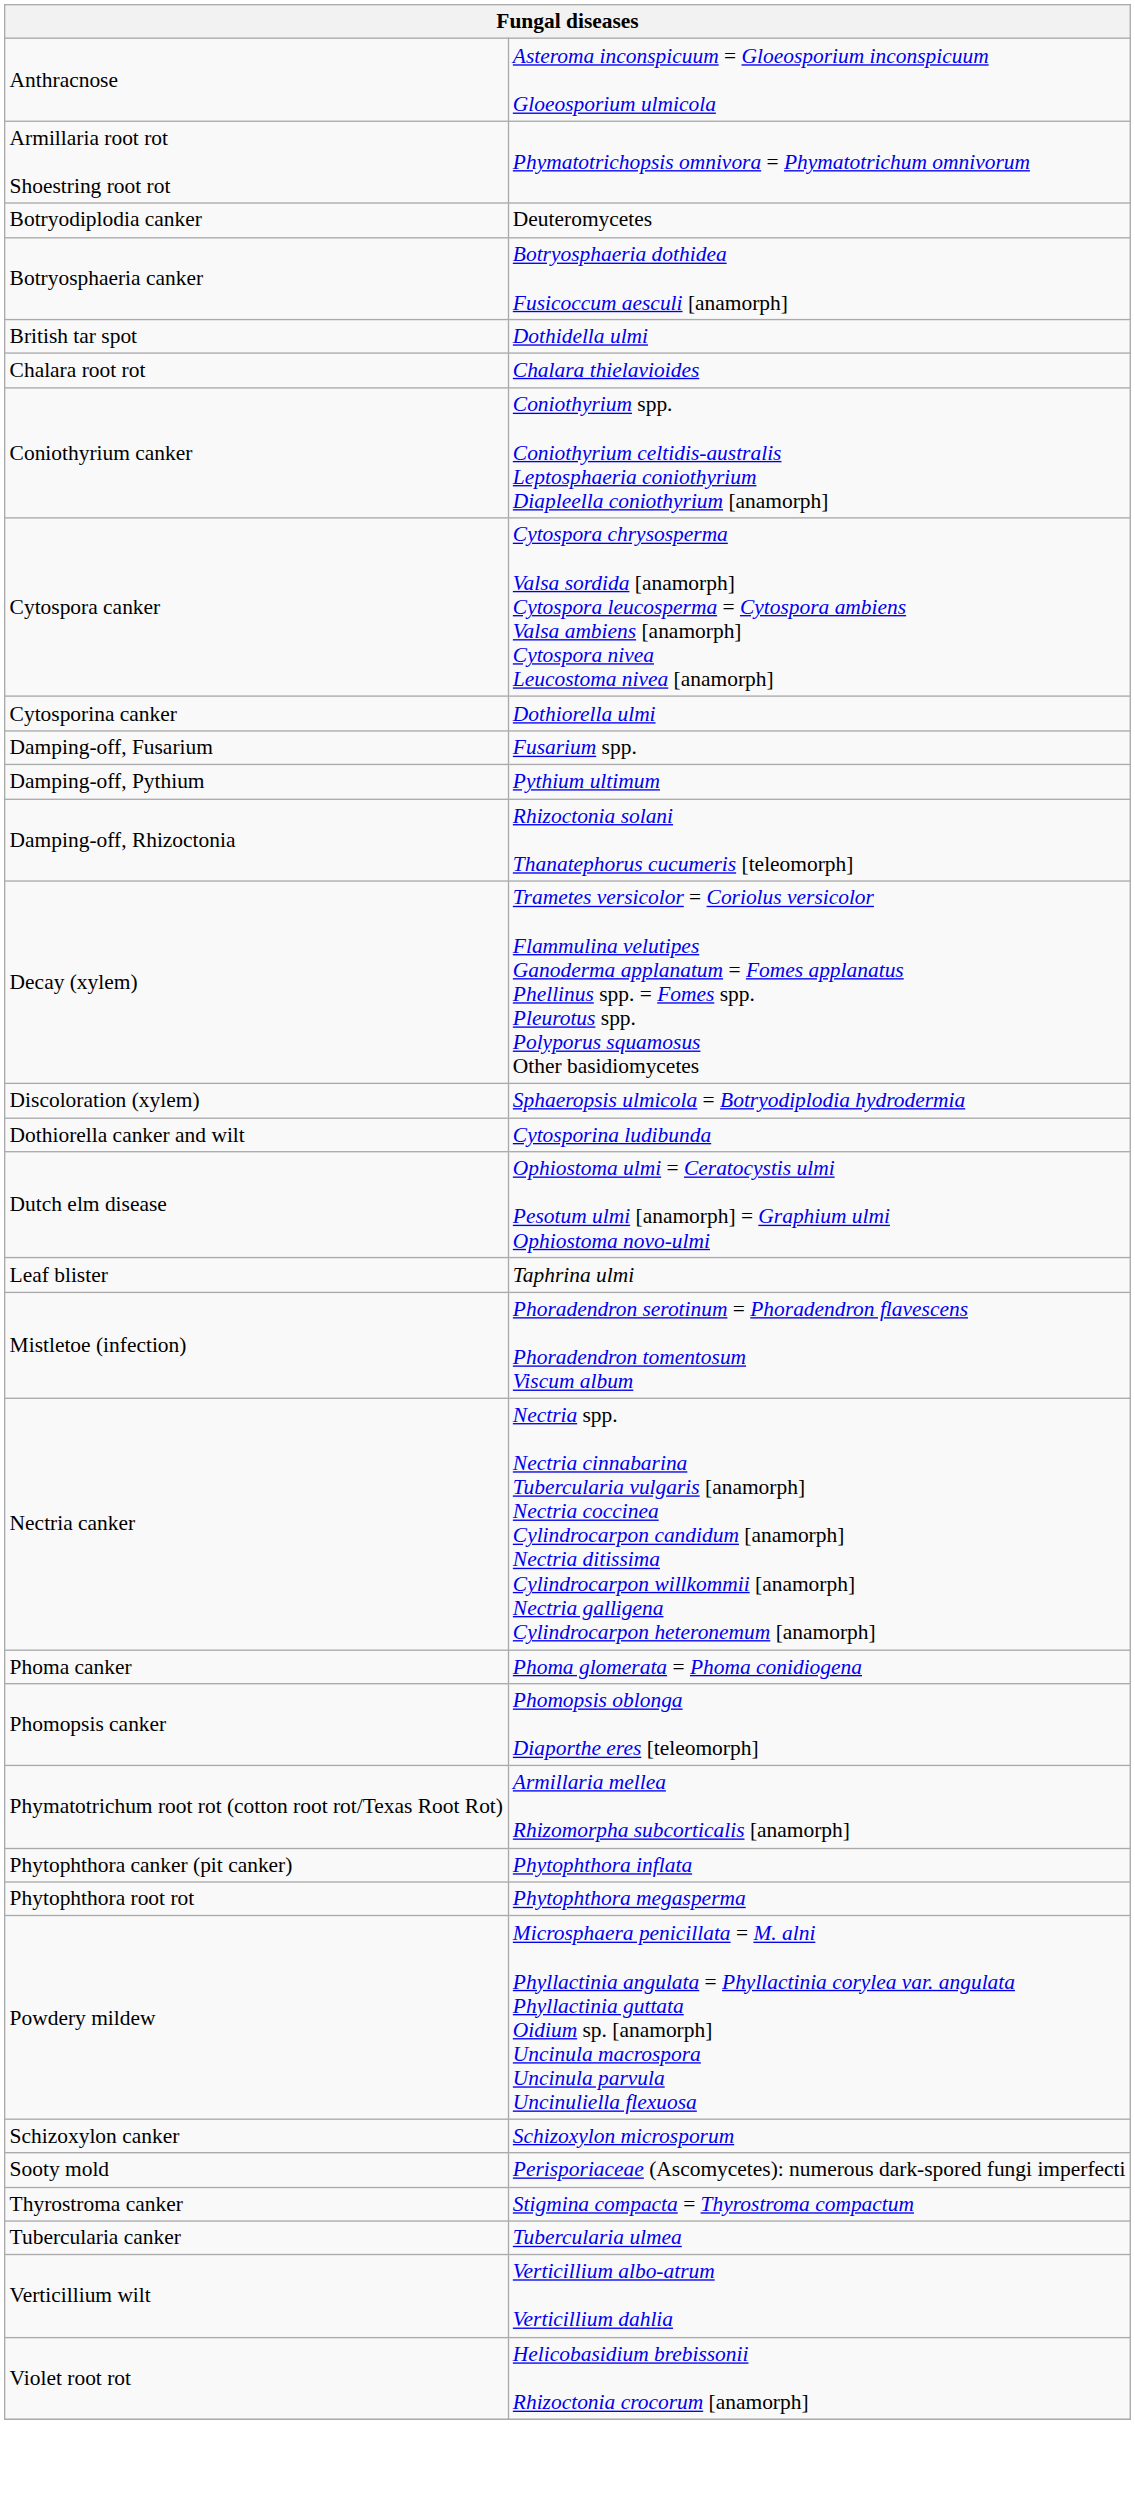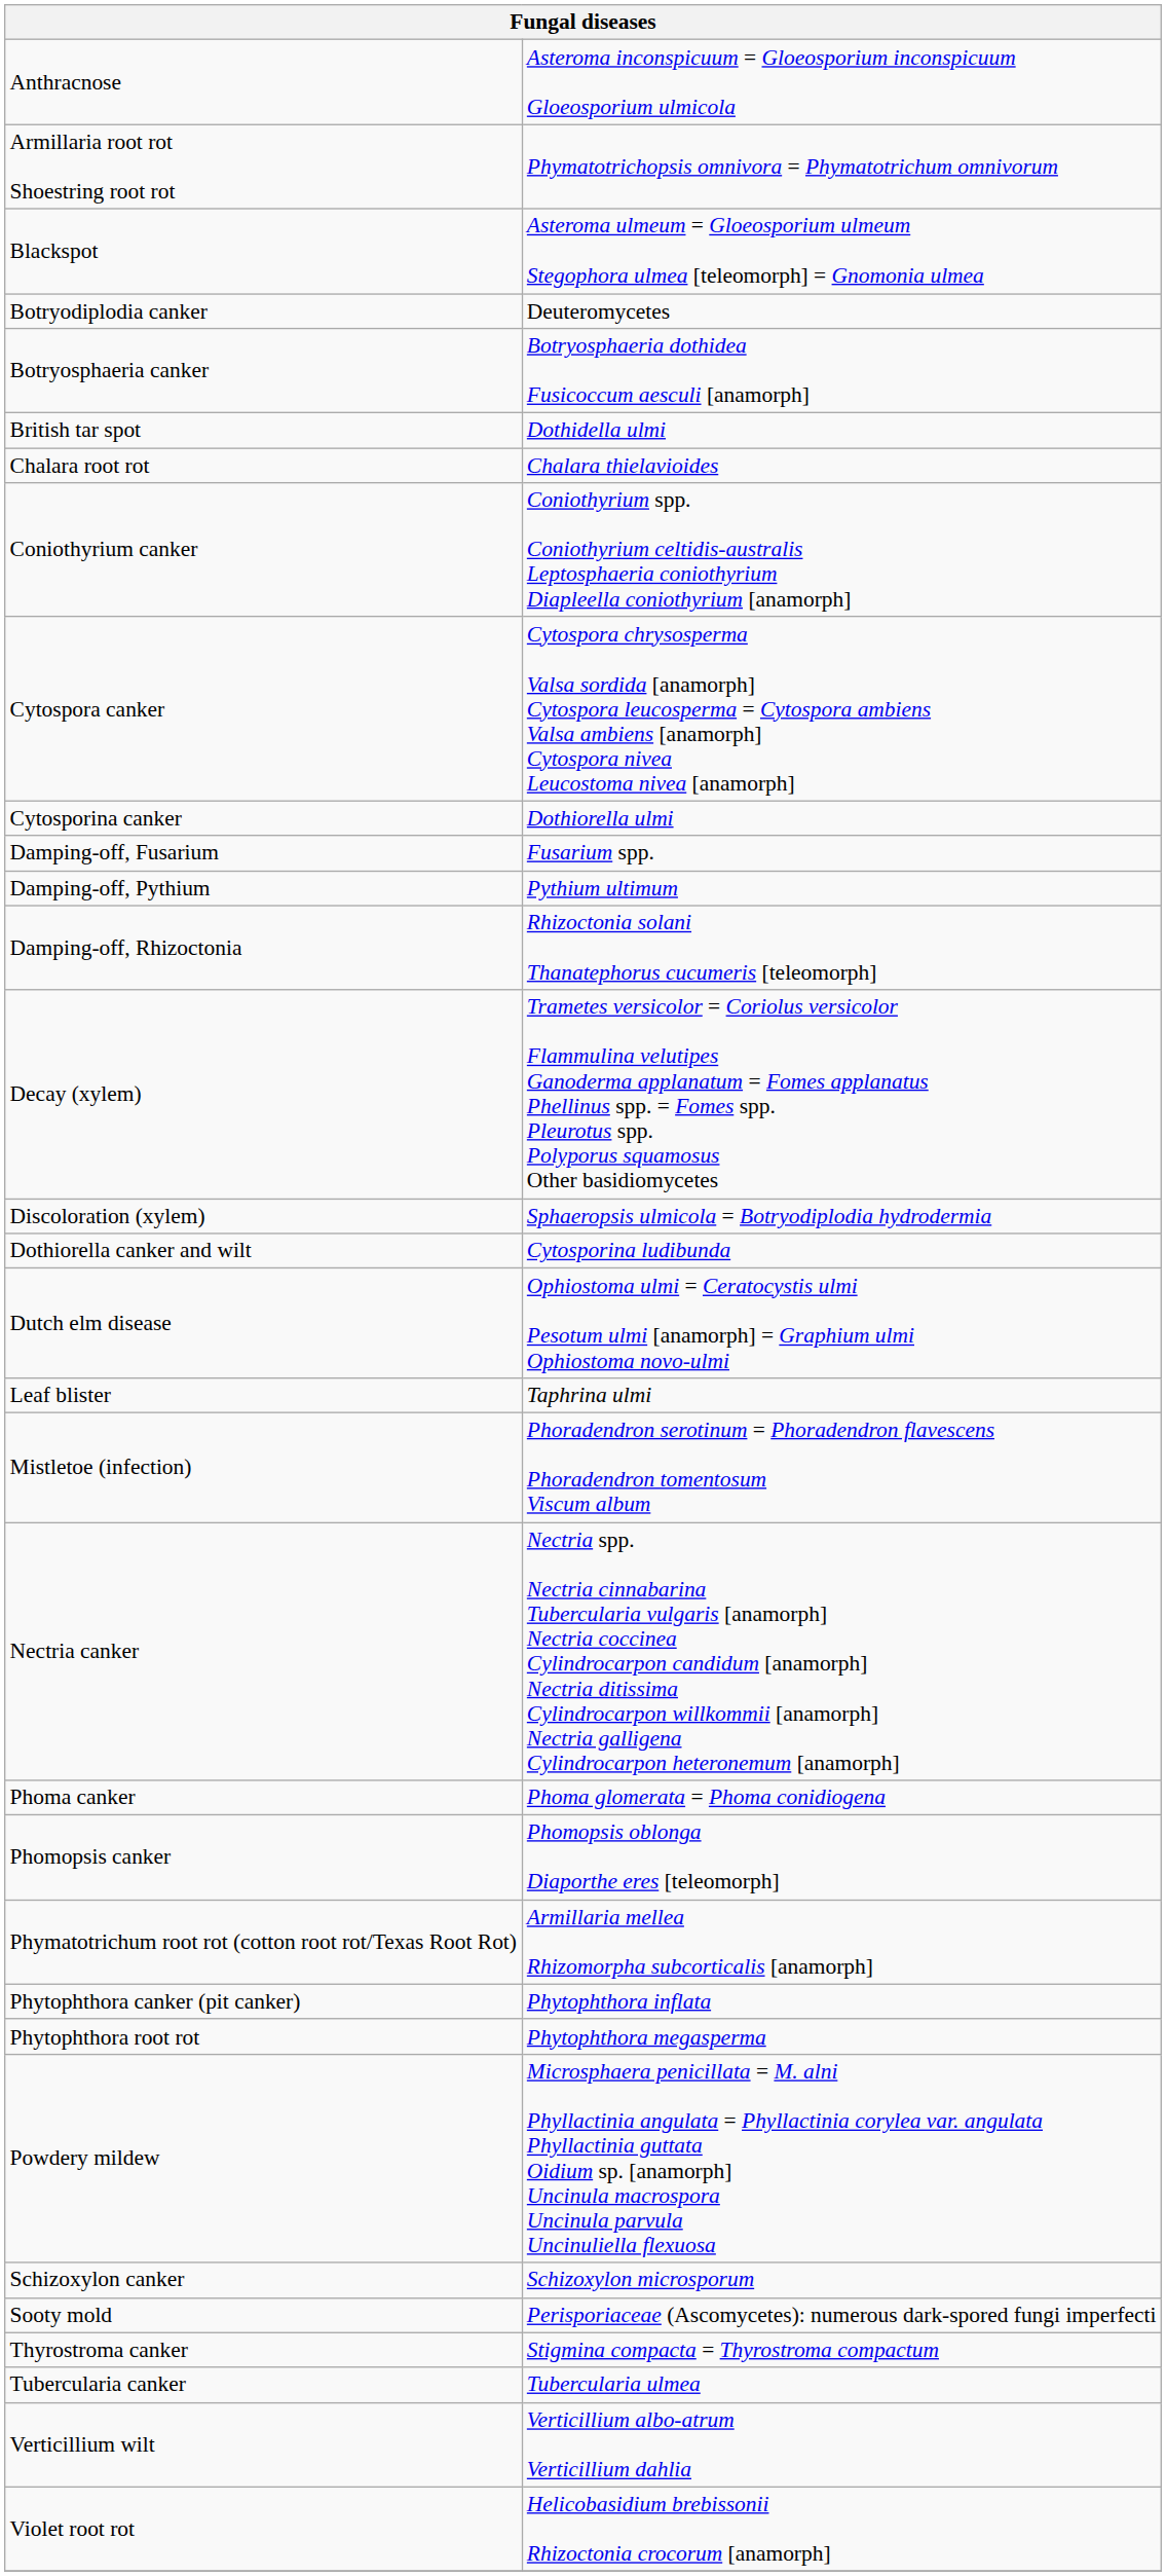+ row: Blackspot | Asteroma ulmeum = Gloeosporium ulmeum Stegophora ulmea [teleomorph] = Gnomonia ulmea
